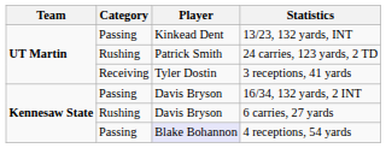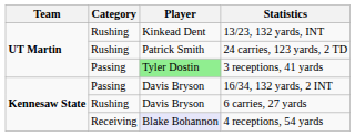13/23, 132 yards, INT | Category: Passing -> Rushing
3 receptions, 41 yards | Category: Receiving -> Passing
3 receptions, 41 yards | Player: no background -> lightgreen background
4 receptions, 54 yards | Category: Passing -> Receiving
